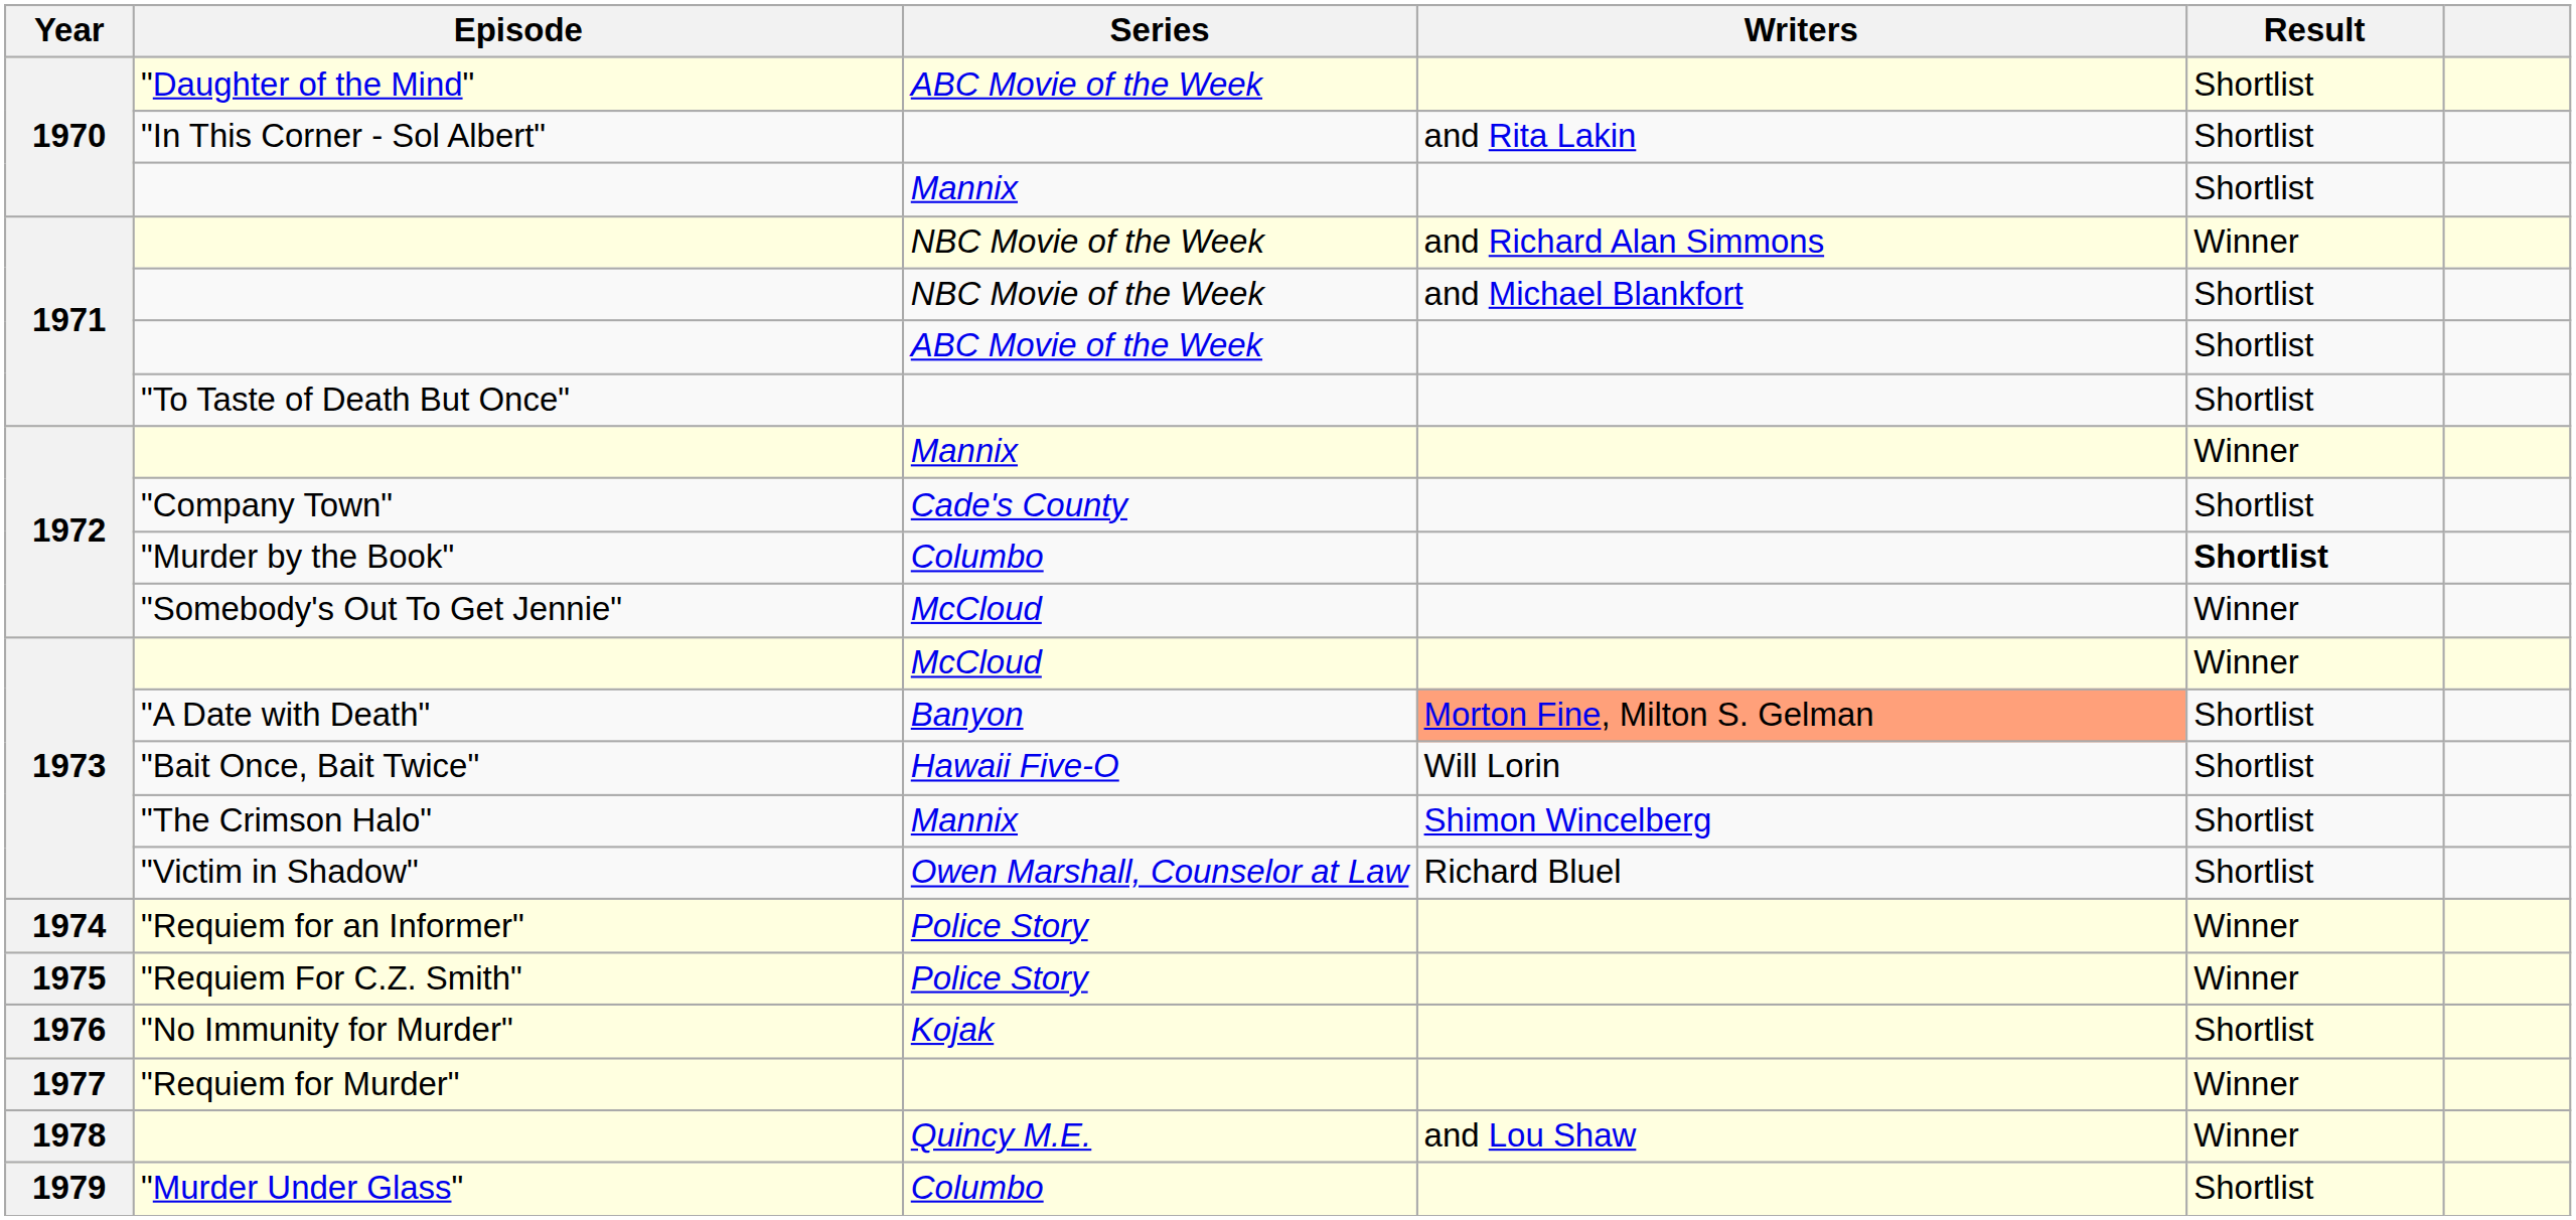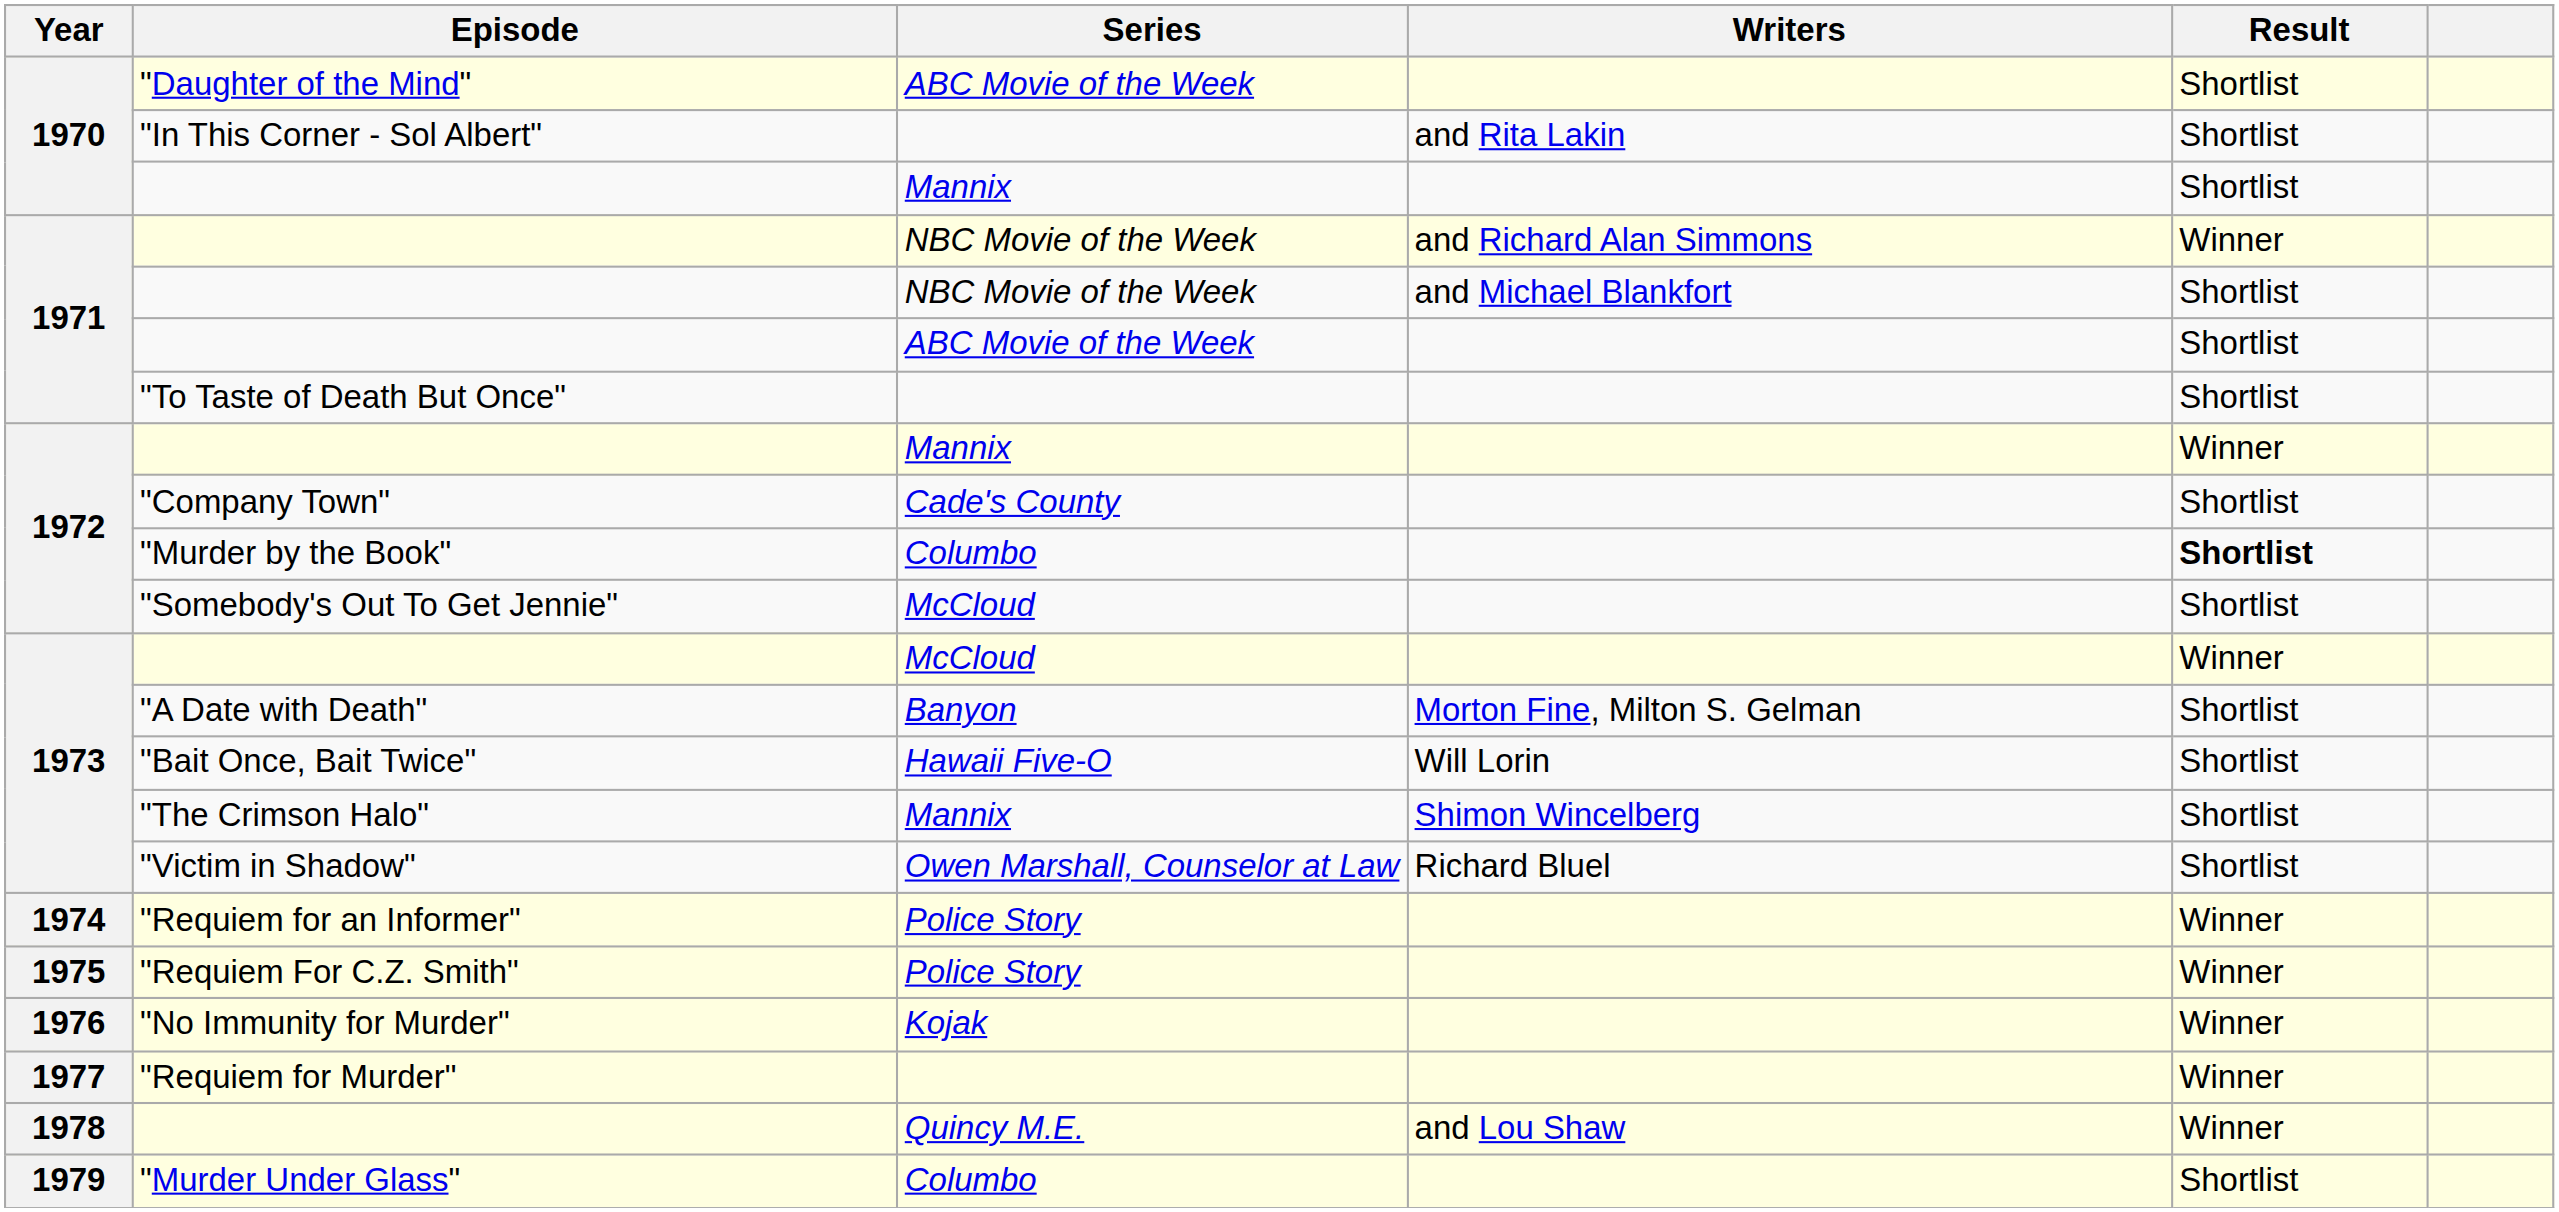"Somebody's Out To Get Jennie" | Result: Winner -> Shortlist
"A Date with Death" | Writers: lightsalmon background -> no background
"No Immunity for Murder" | Result: Shortlist -> Winner
